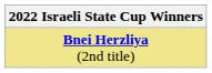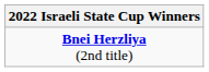row 2 | column 1: khaki background -> no background
